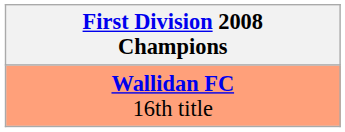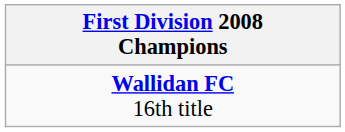row 2 | column 1: lightsalmon background -> no background
